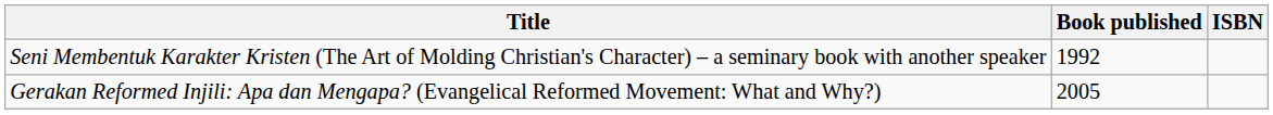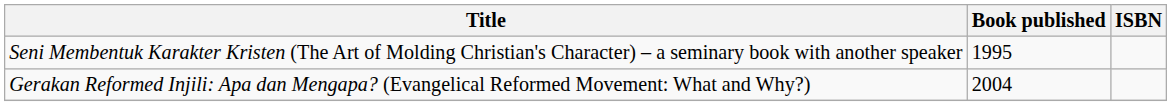row 2 | Book published: 1992 -> 1995
row 3 | Book published: 2005 -> 2004
